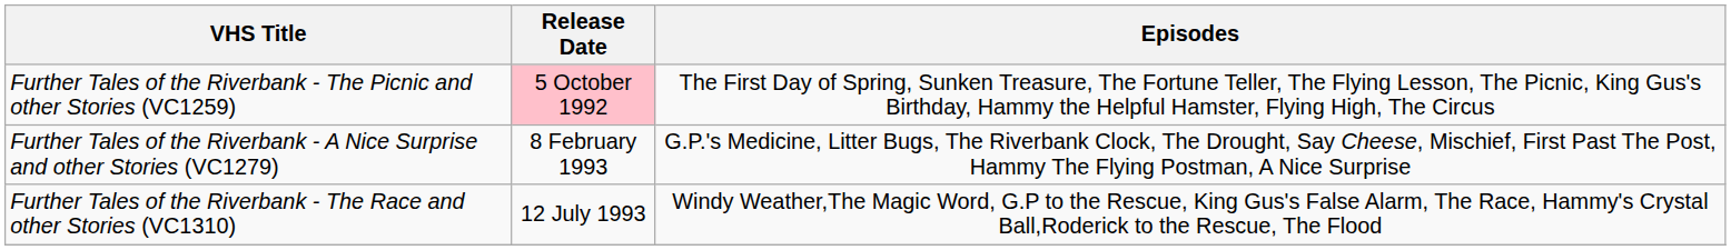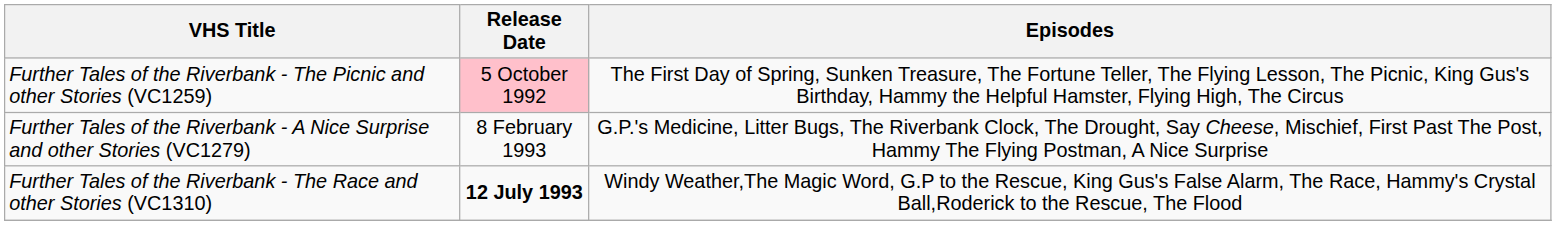row 4 | Release Date: normal -> bold
